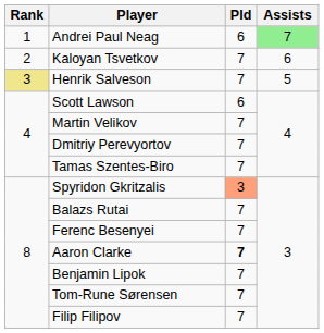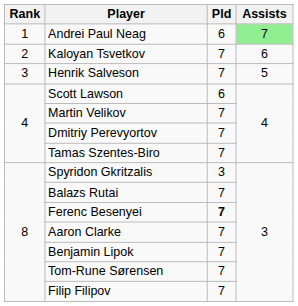Henrik Salveson | Rank: khaki background -> no background
Spyridon Gkritzalis | Pld: lightsalmon background -> no background
Ferenc Besenyei | Pld: normal -> bold
Aaron Clarke | Pld: bold -> normal
